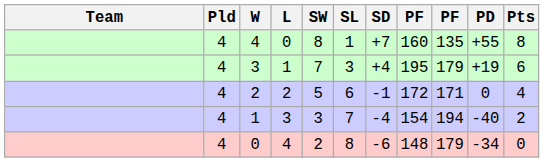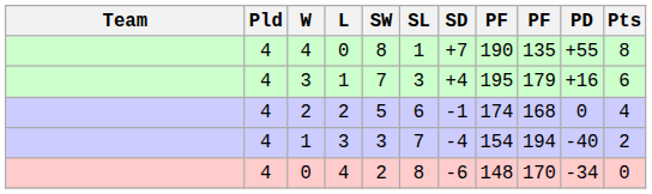row 2 | column 8: 160 -> 190
row 3 | PD: +19 -> +16
row 4 | column 8: 172 -> 174
row 4 | column 9: 171 -> 168
row 6 | column 9: 179 -> 170
